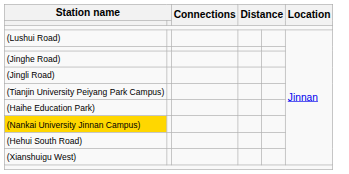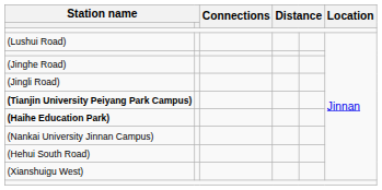(Tianjin University Peiyang Park Campus) | column 1: normal -> bold
(Haihe Education Park) | column 1: normal -> bold
(Nankai University Jinnan Campus) | column 1: gold background -> no background
